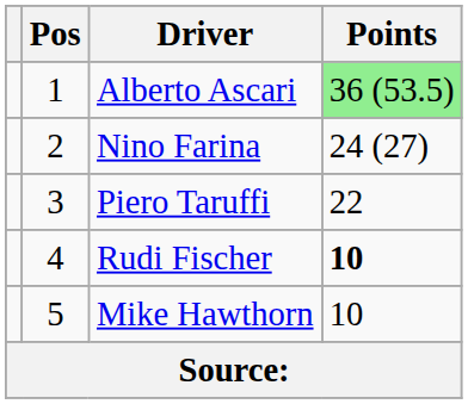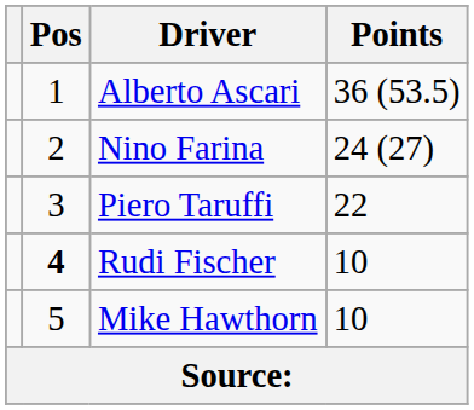Alberto Ascari | Points: lightgreen background -> no background
Rudi Fischer | Pos: normal -> bold
Rudi Fischer | Points: bold -> normal
